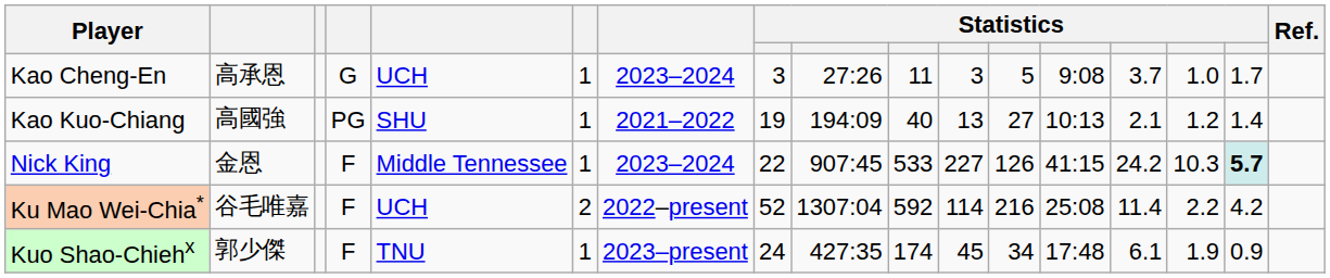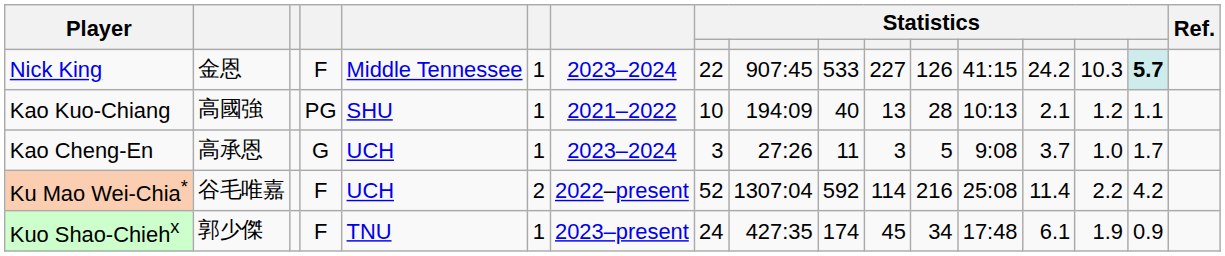rows swapped: Kao Cheng-En <-> Nick King
Kao Kuo-Chiang | column 8: 19 -> 10
Kao Kuo-Chiang | column 12: 27 -> 28
Kao Kuo-Chiang | column 16: 1.4 -> 1.1
